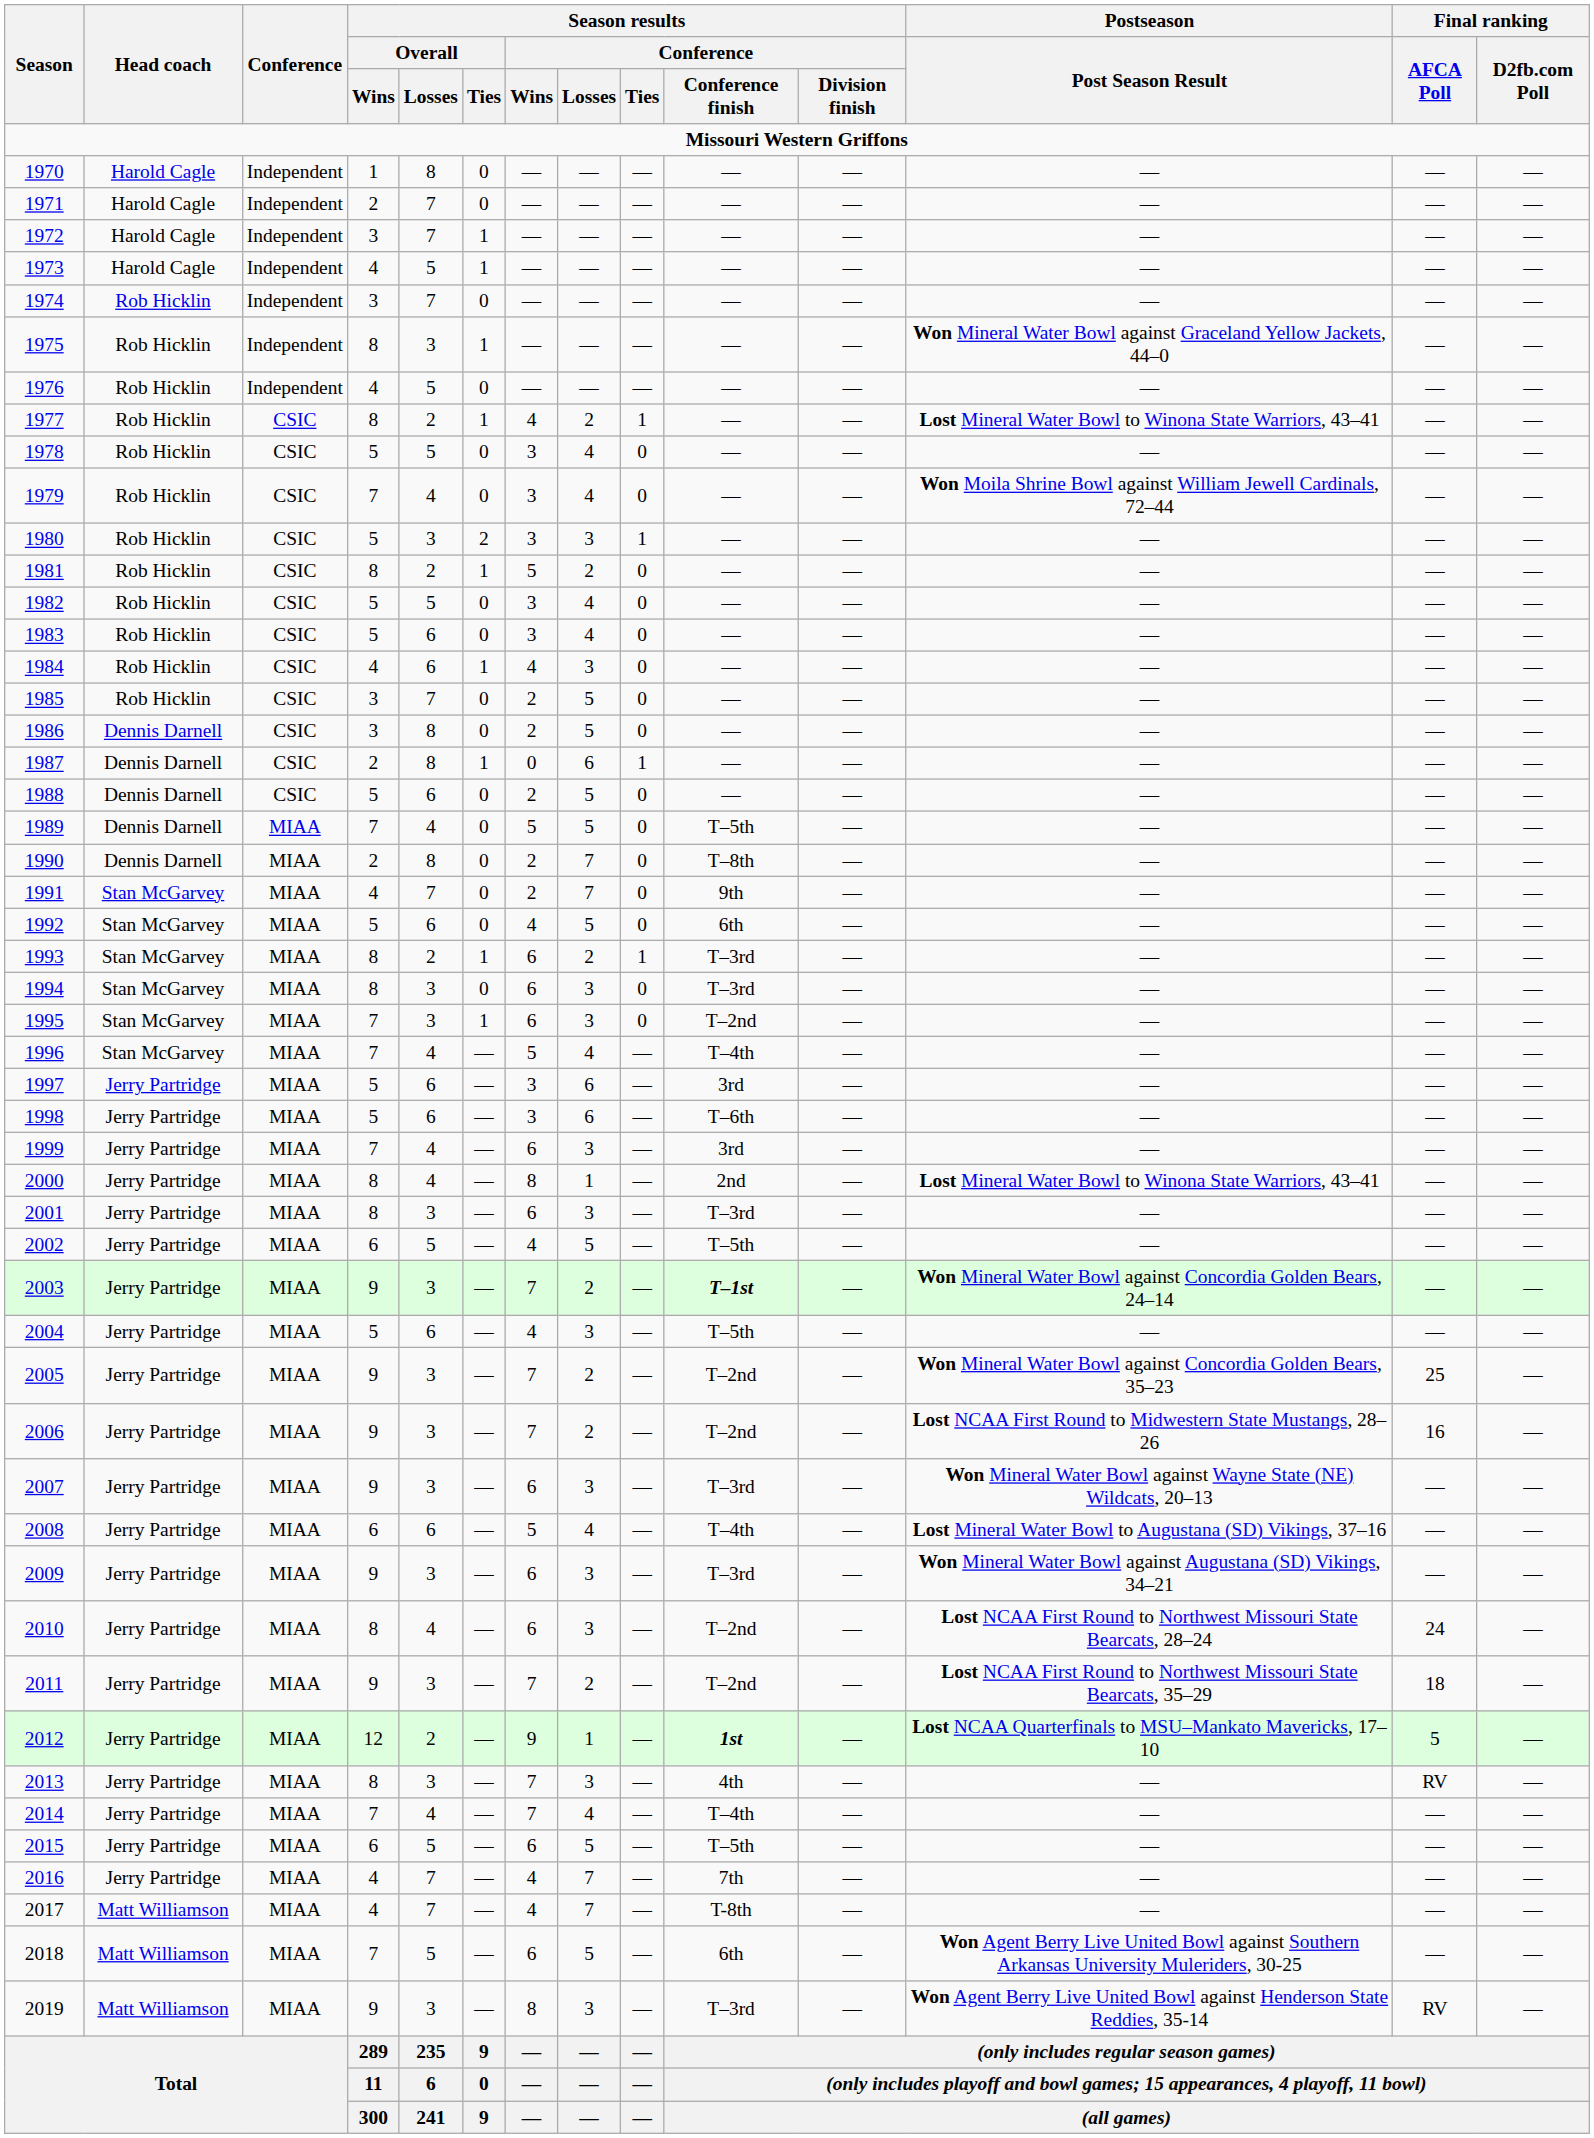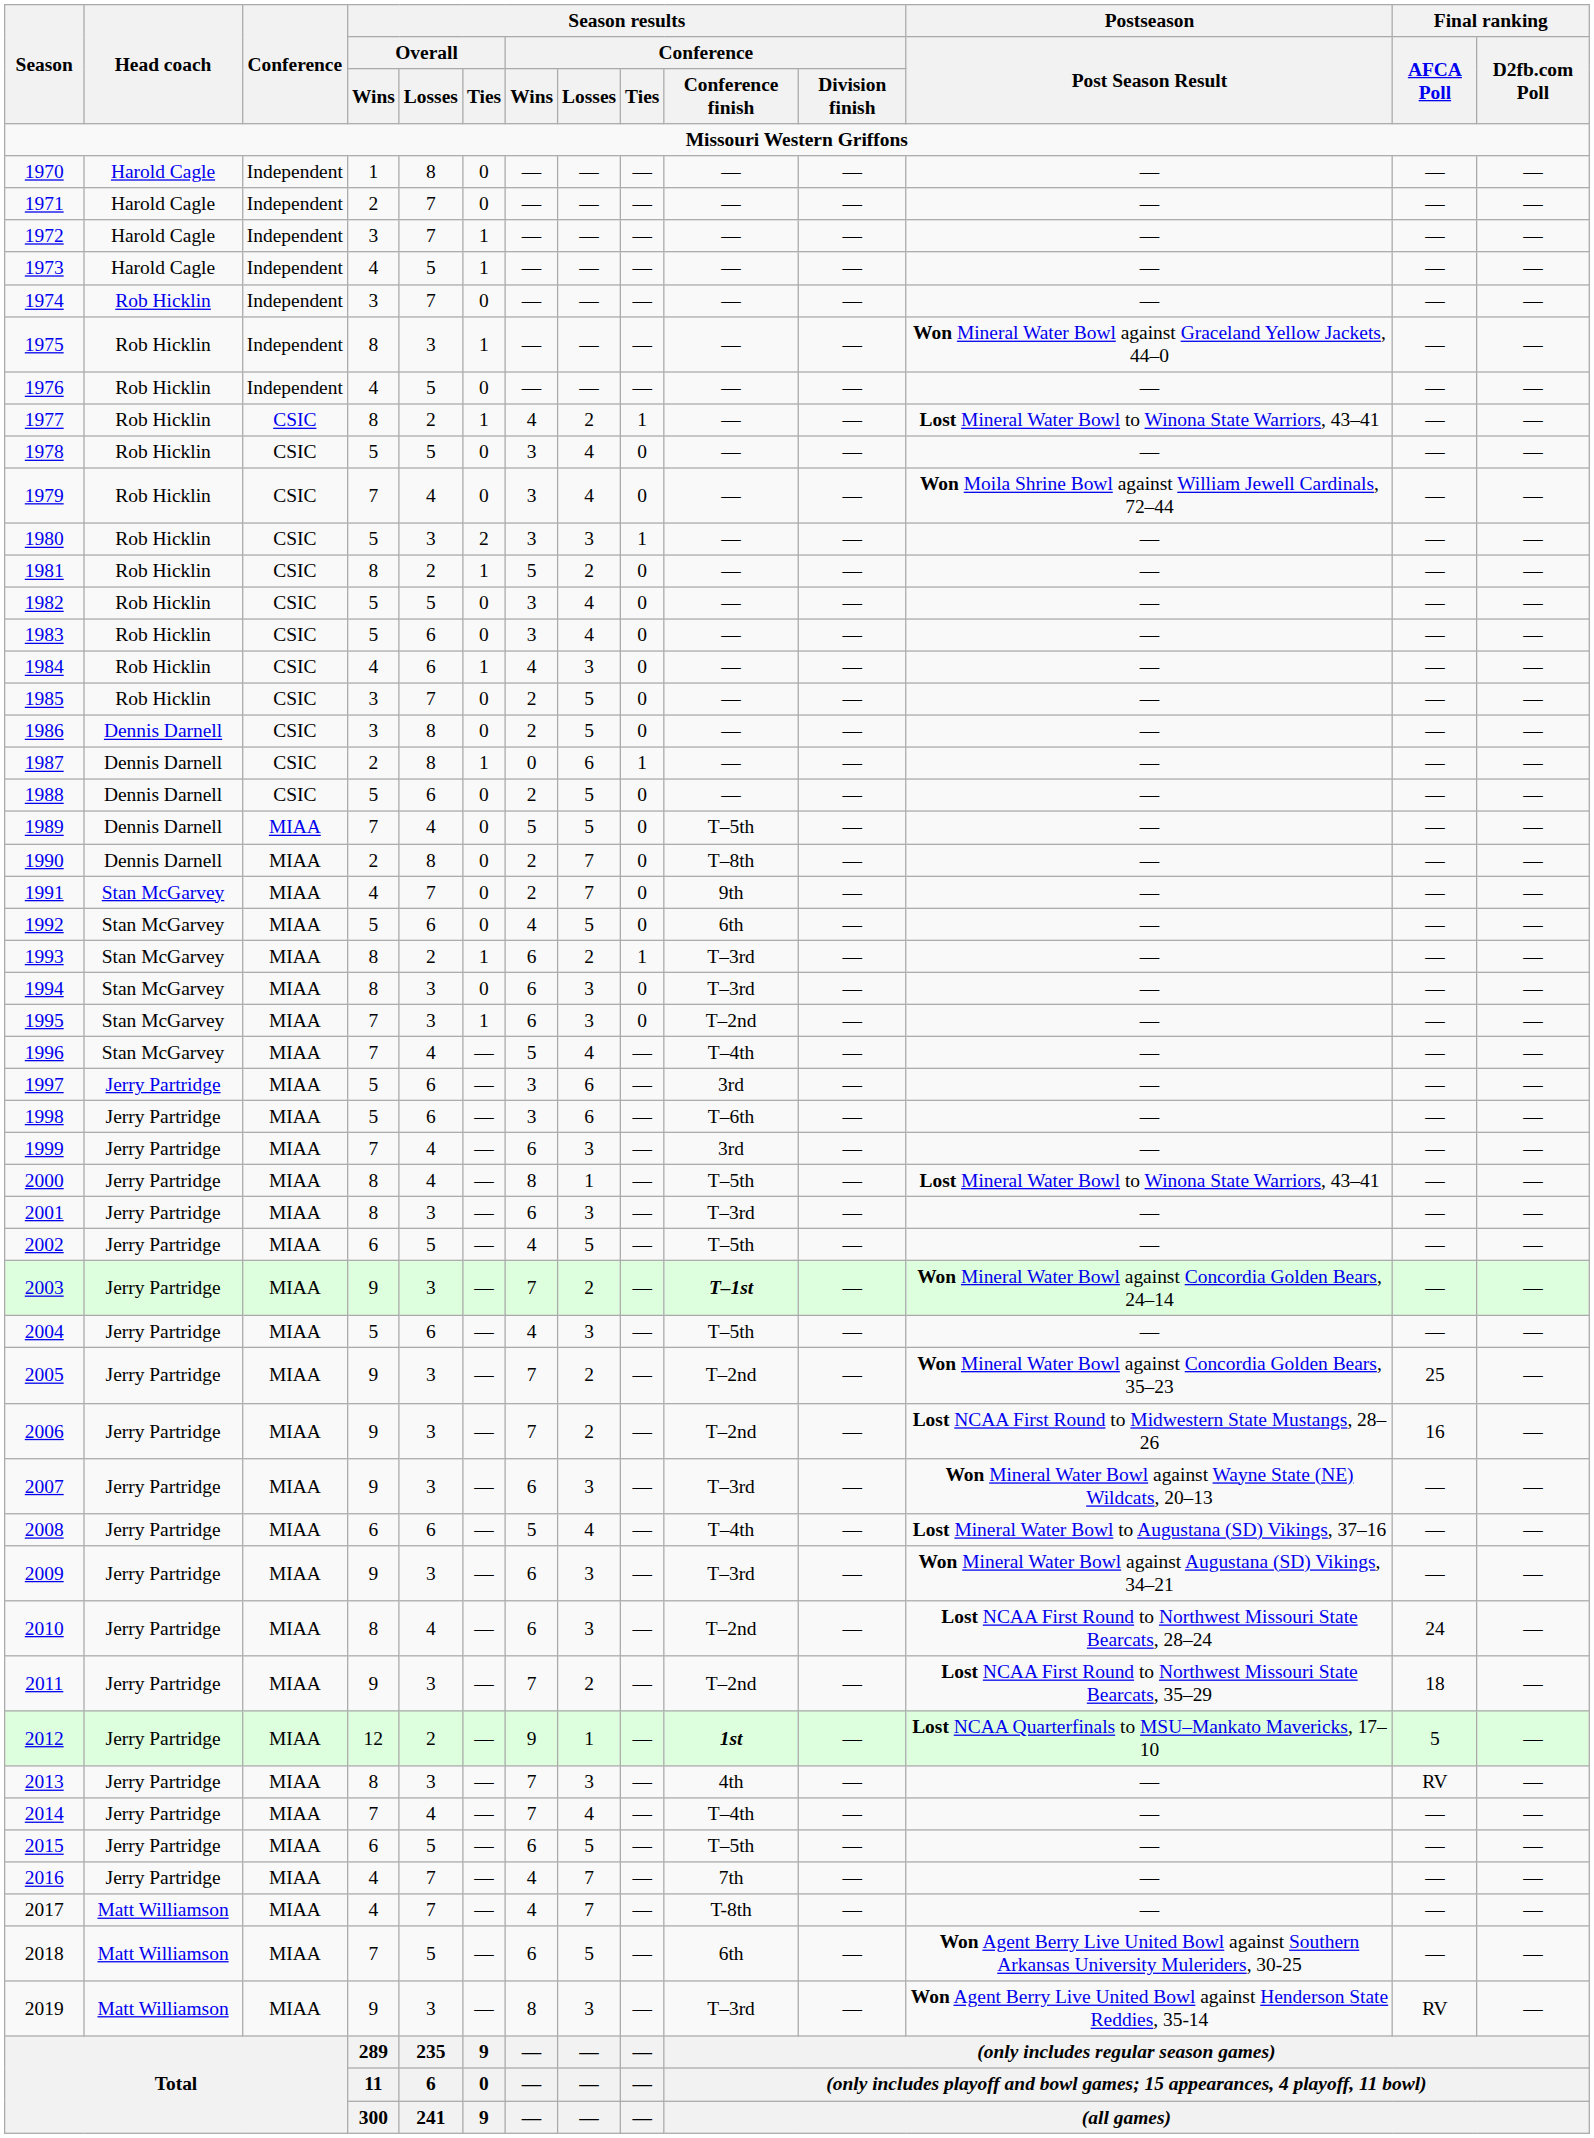2000 | Season results / Conference / Conference finish: 2nd -> T–5th
